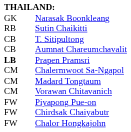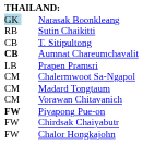Narasak Boonkleang | column 1: no background -> lightblue background
Aumnat Chareumchavalit | column 1: normal -> bold
Prapen Pramsri | column 1: bold -> normal
Piyapong Pue-on | column 1: normal -> bold
